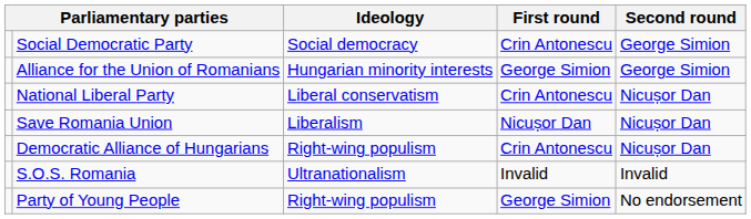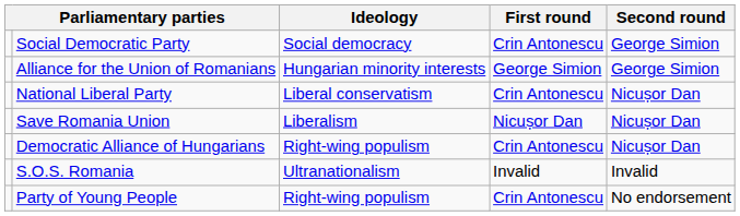Party of Young People | First round: George Simion -> Crin Antonescu
